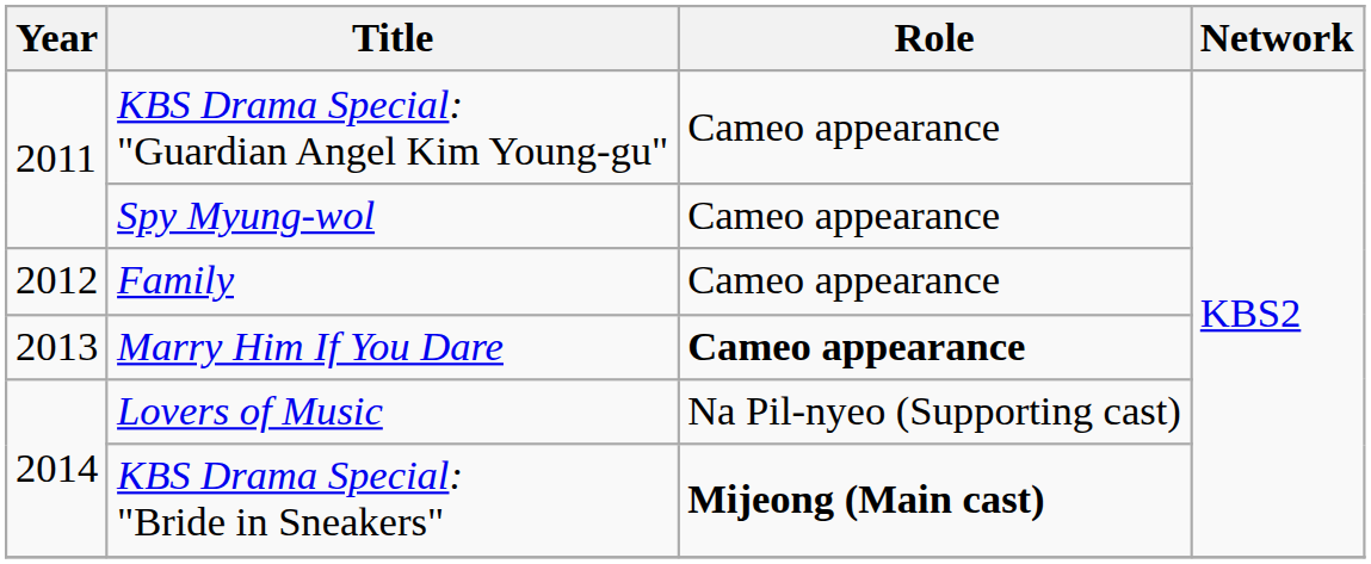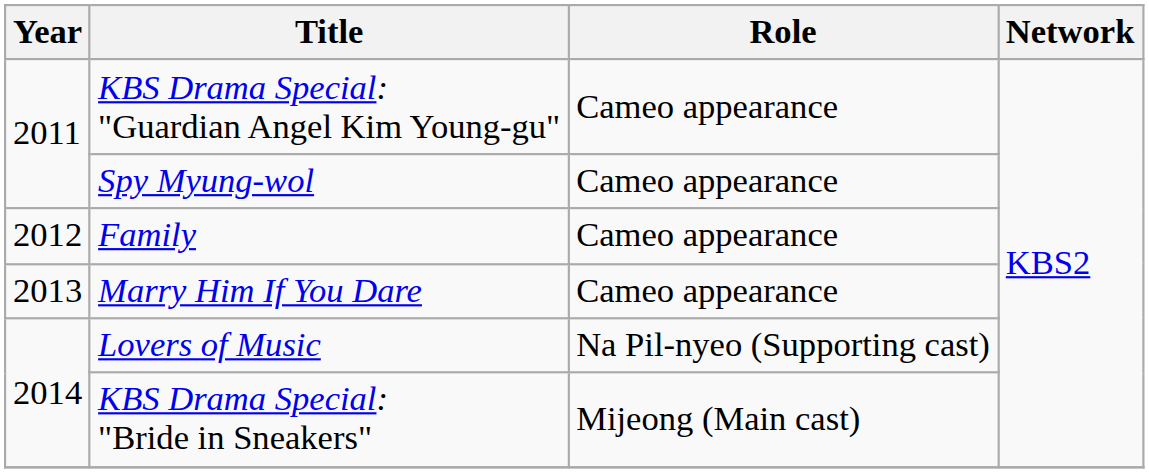Marry Him If You Dare | Role: bold -> normal
KBS Drama Special: "Bride in Sneakers" | Role: bold -> normal
